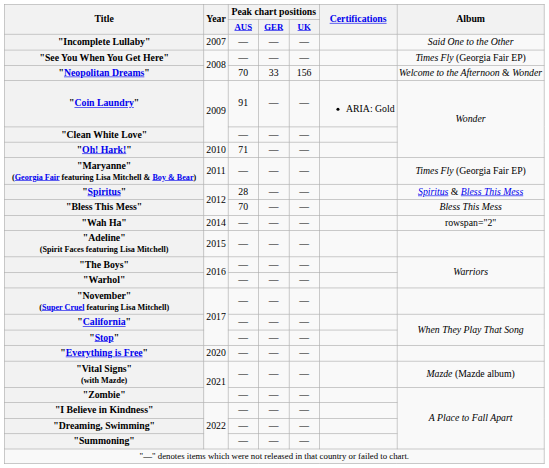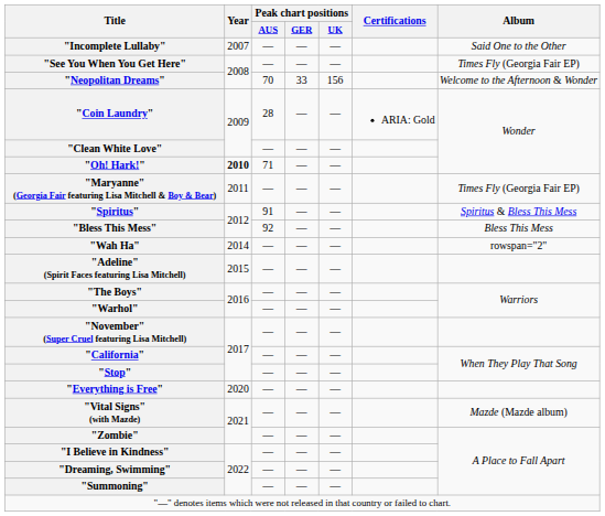"Coin Laundry" | Peak chart positions / AUS: 91 -> 28
"Oh! Hark!" | Year: normal -> bold
"Spiritus" | Peak chart positions / AUS: 28 -> 91
"Bless This Mess" | Peak chart positions / AUS: 70 -> 92
